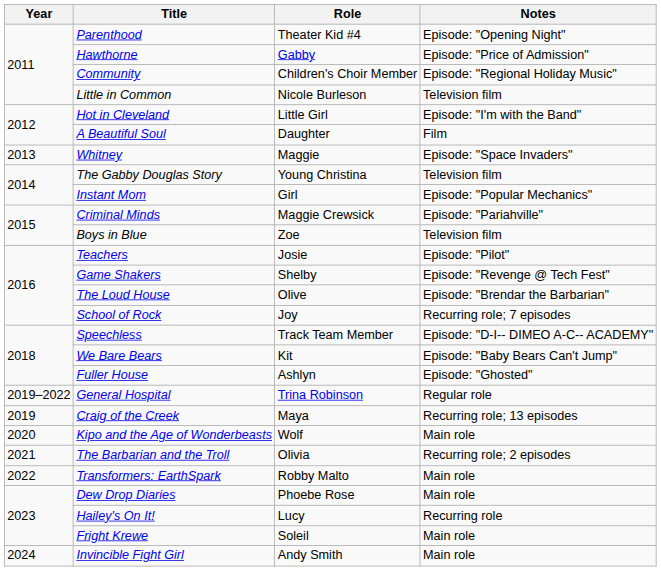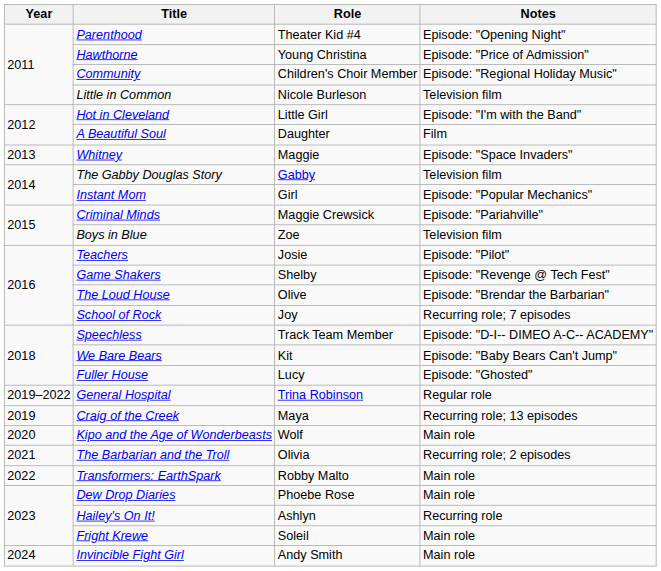Hawthorne | Role: Gabby -> Young Christina
The Gabby Douglas Story | Role: Young Christina -> Gabby
Fuller House | Role: Ashlyn -> Lucy
Hailey's On It! | Role: Lucy -> Ashlyn
